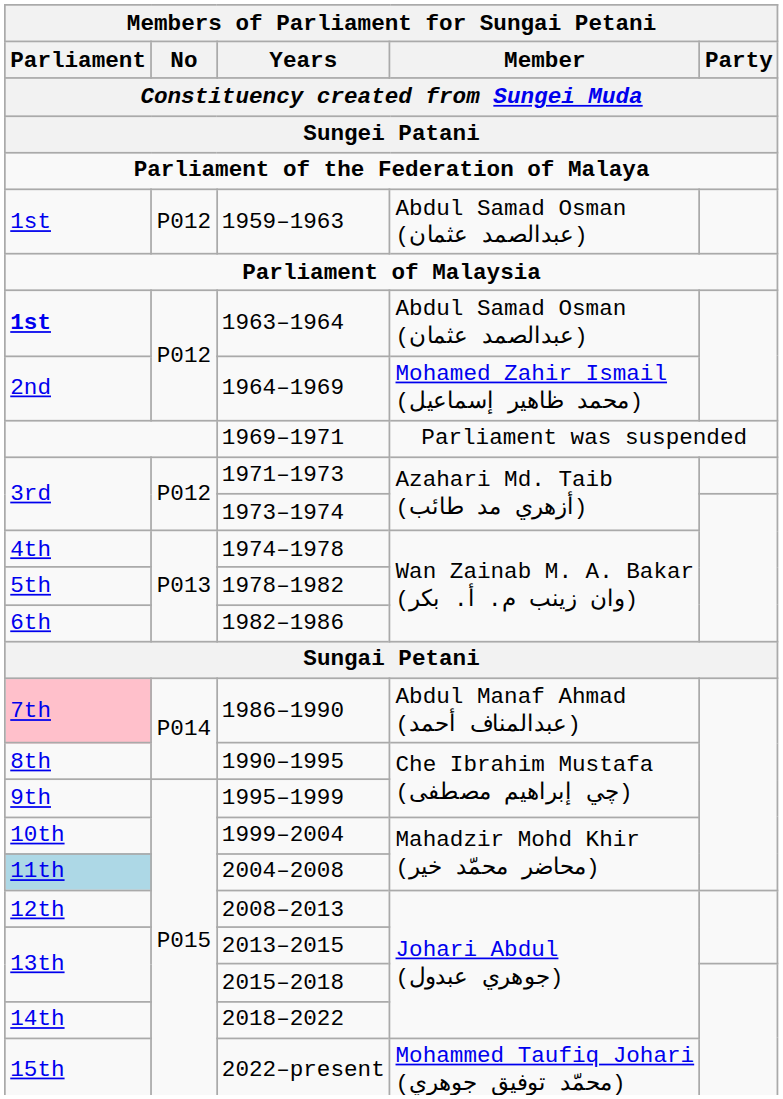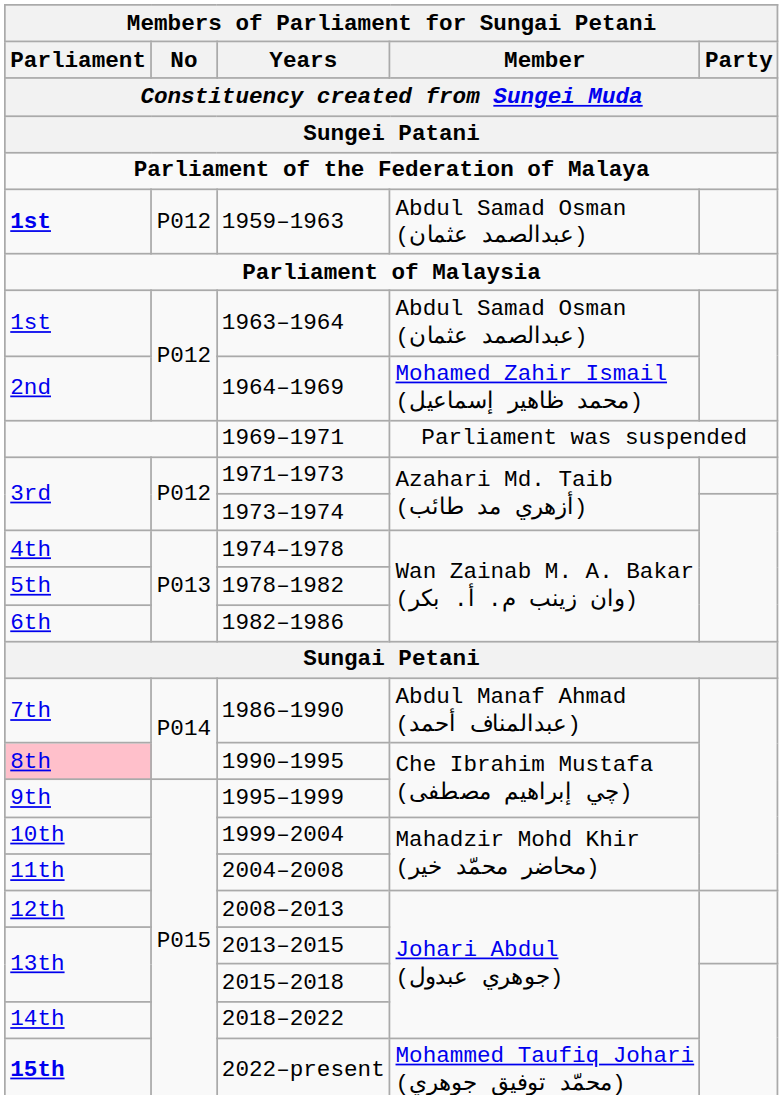1959–1963 | Parliament: normal -> bold
1963–1964 | Parliament: bold -> normal
1986–1990 | Parliament: pink background -> no background
1990–1995 | Parliament: no background -> pink background
2004–2008 | Parliament: lightblue background -> no background
2022–present | Parliament: normal -> bold
